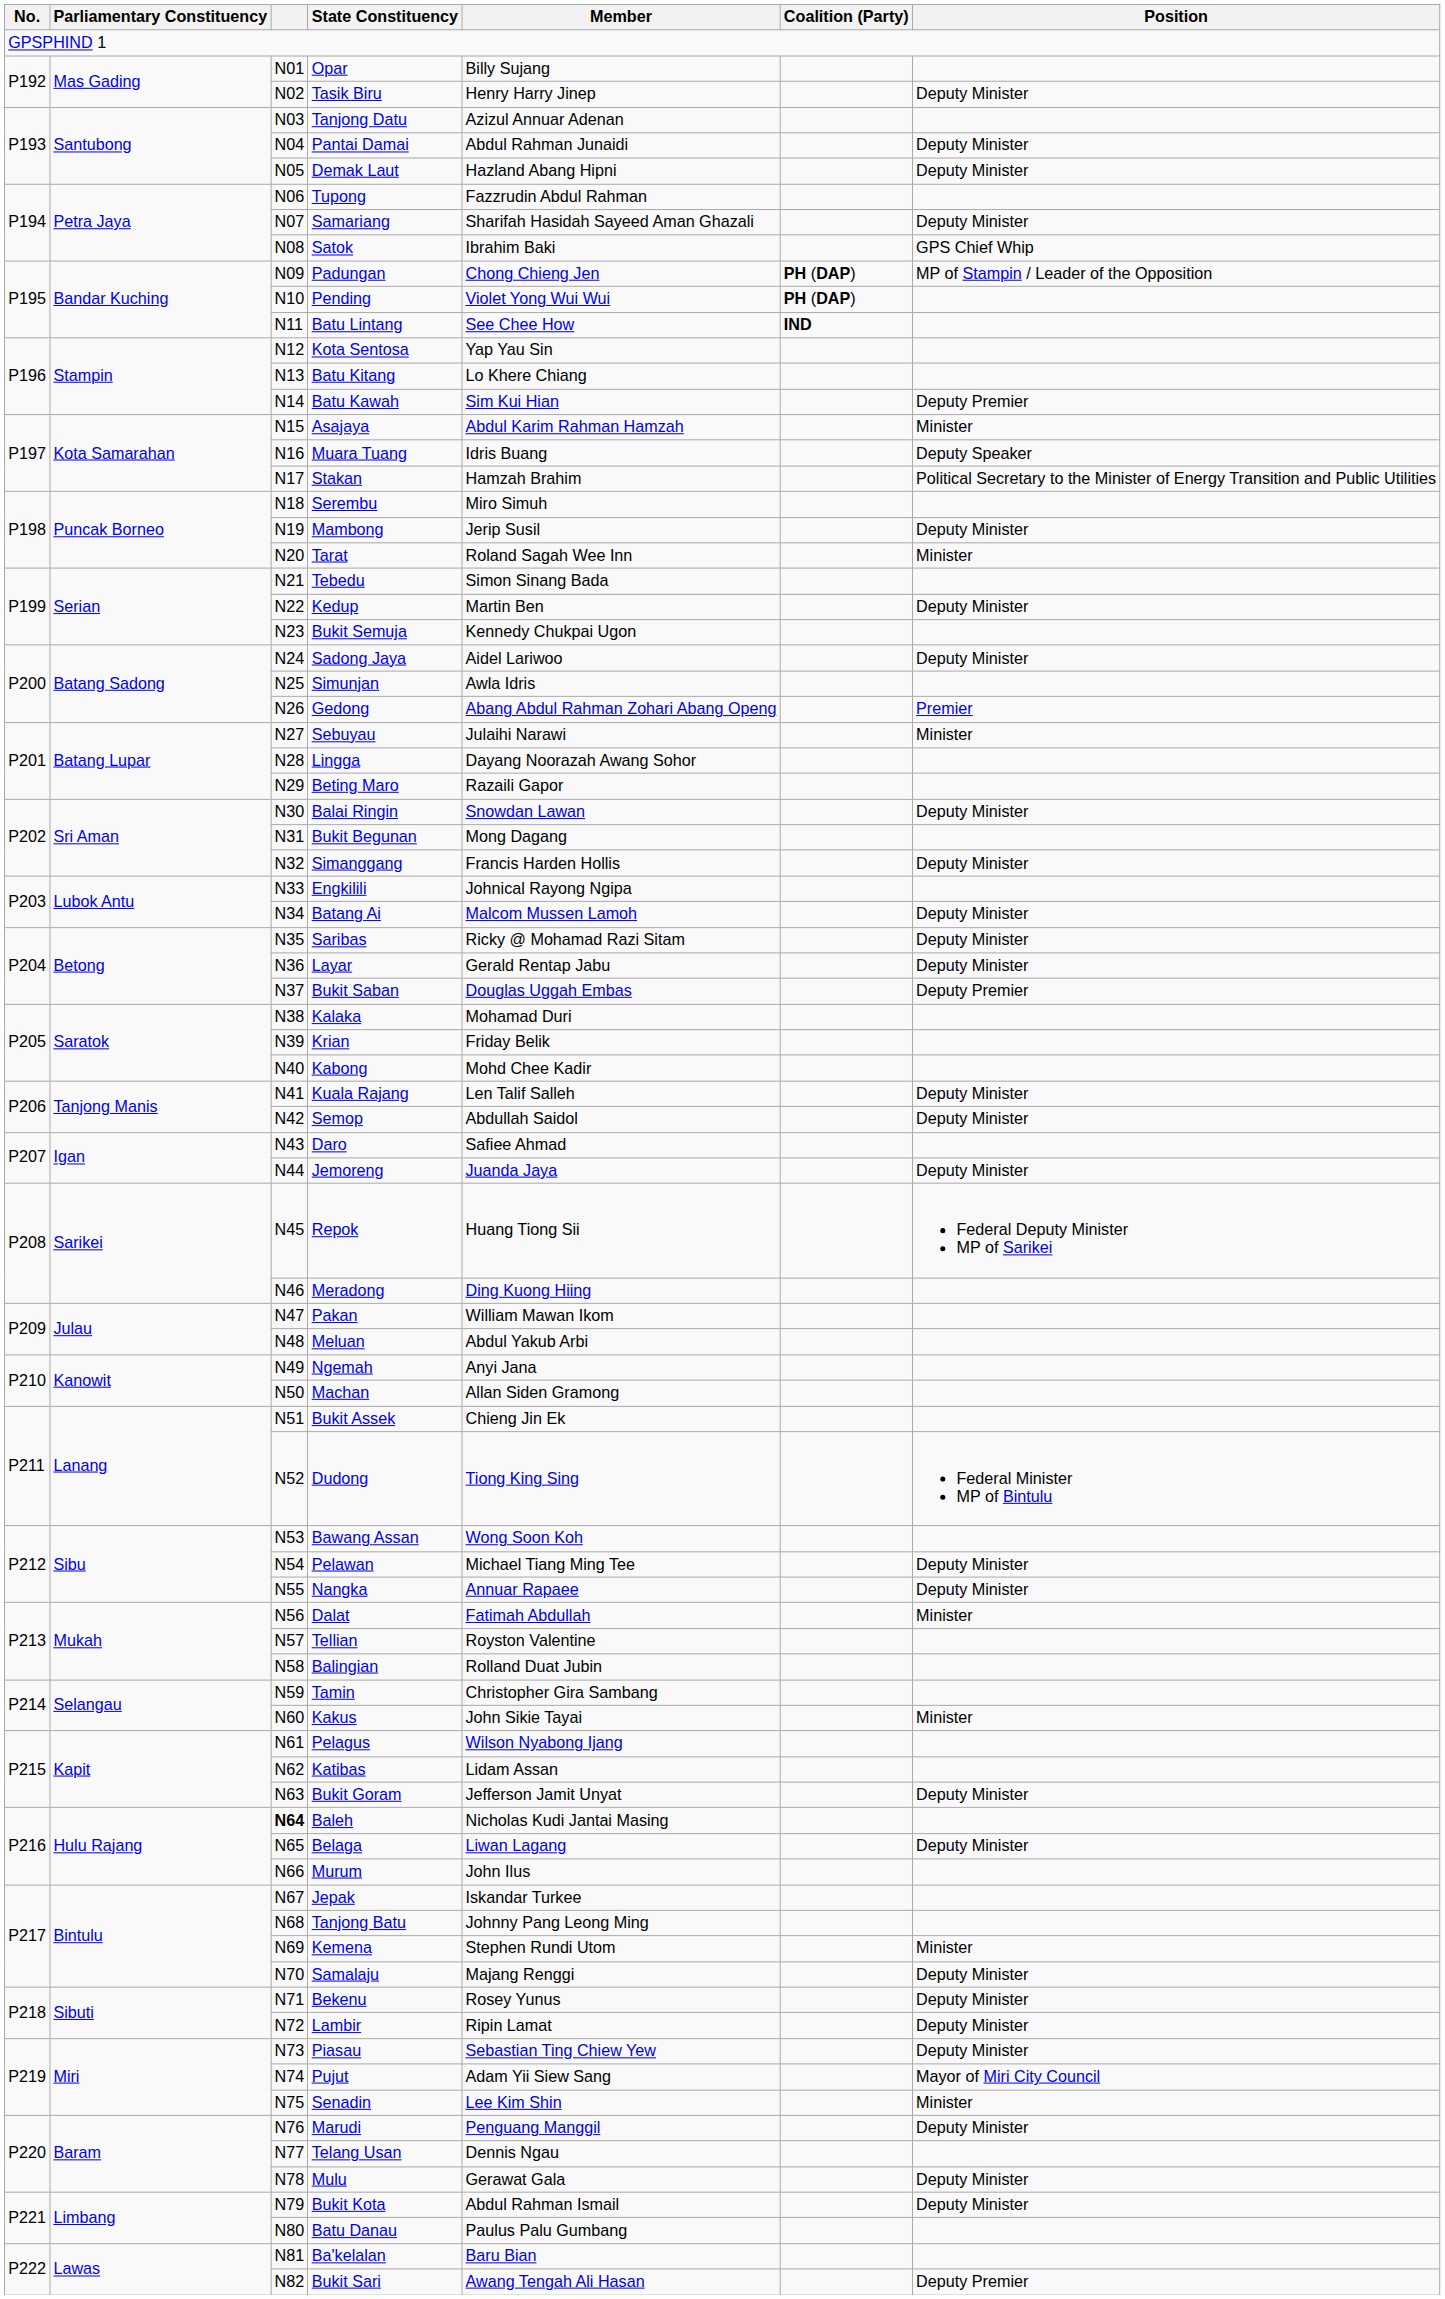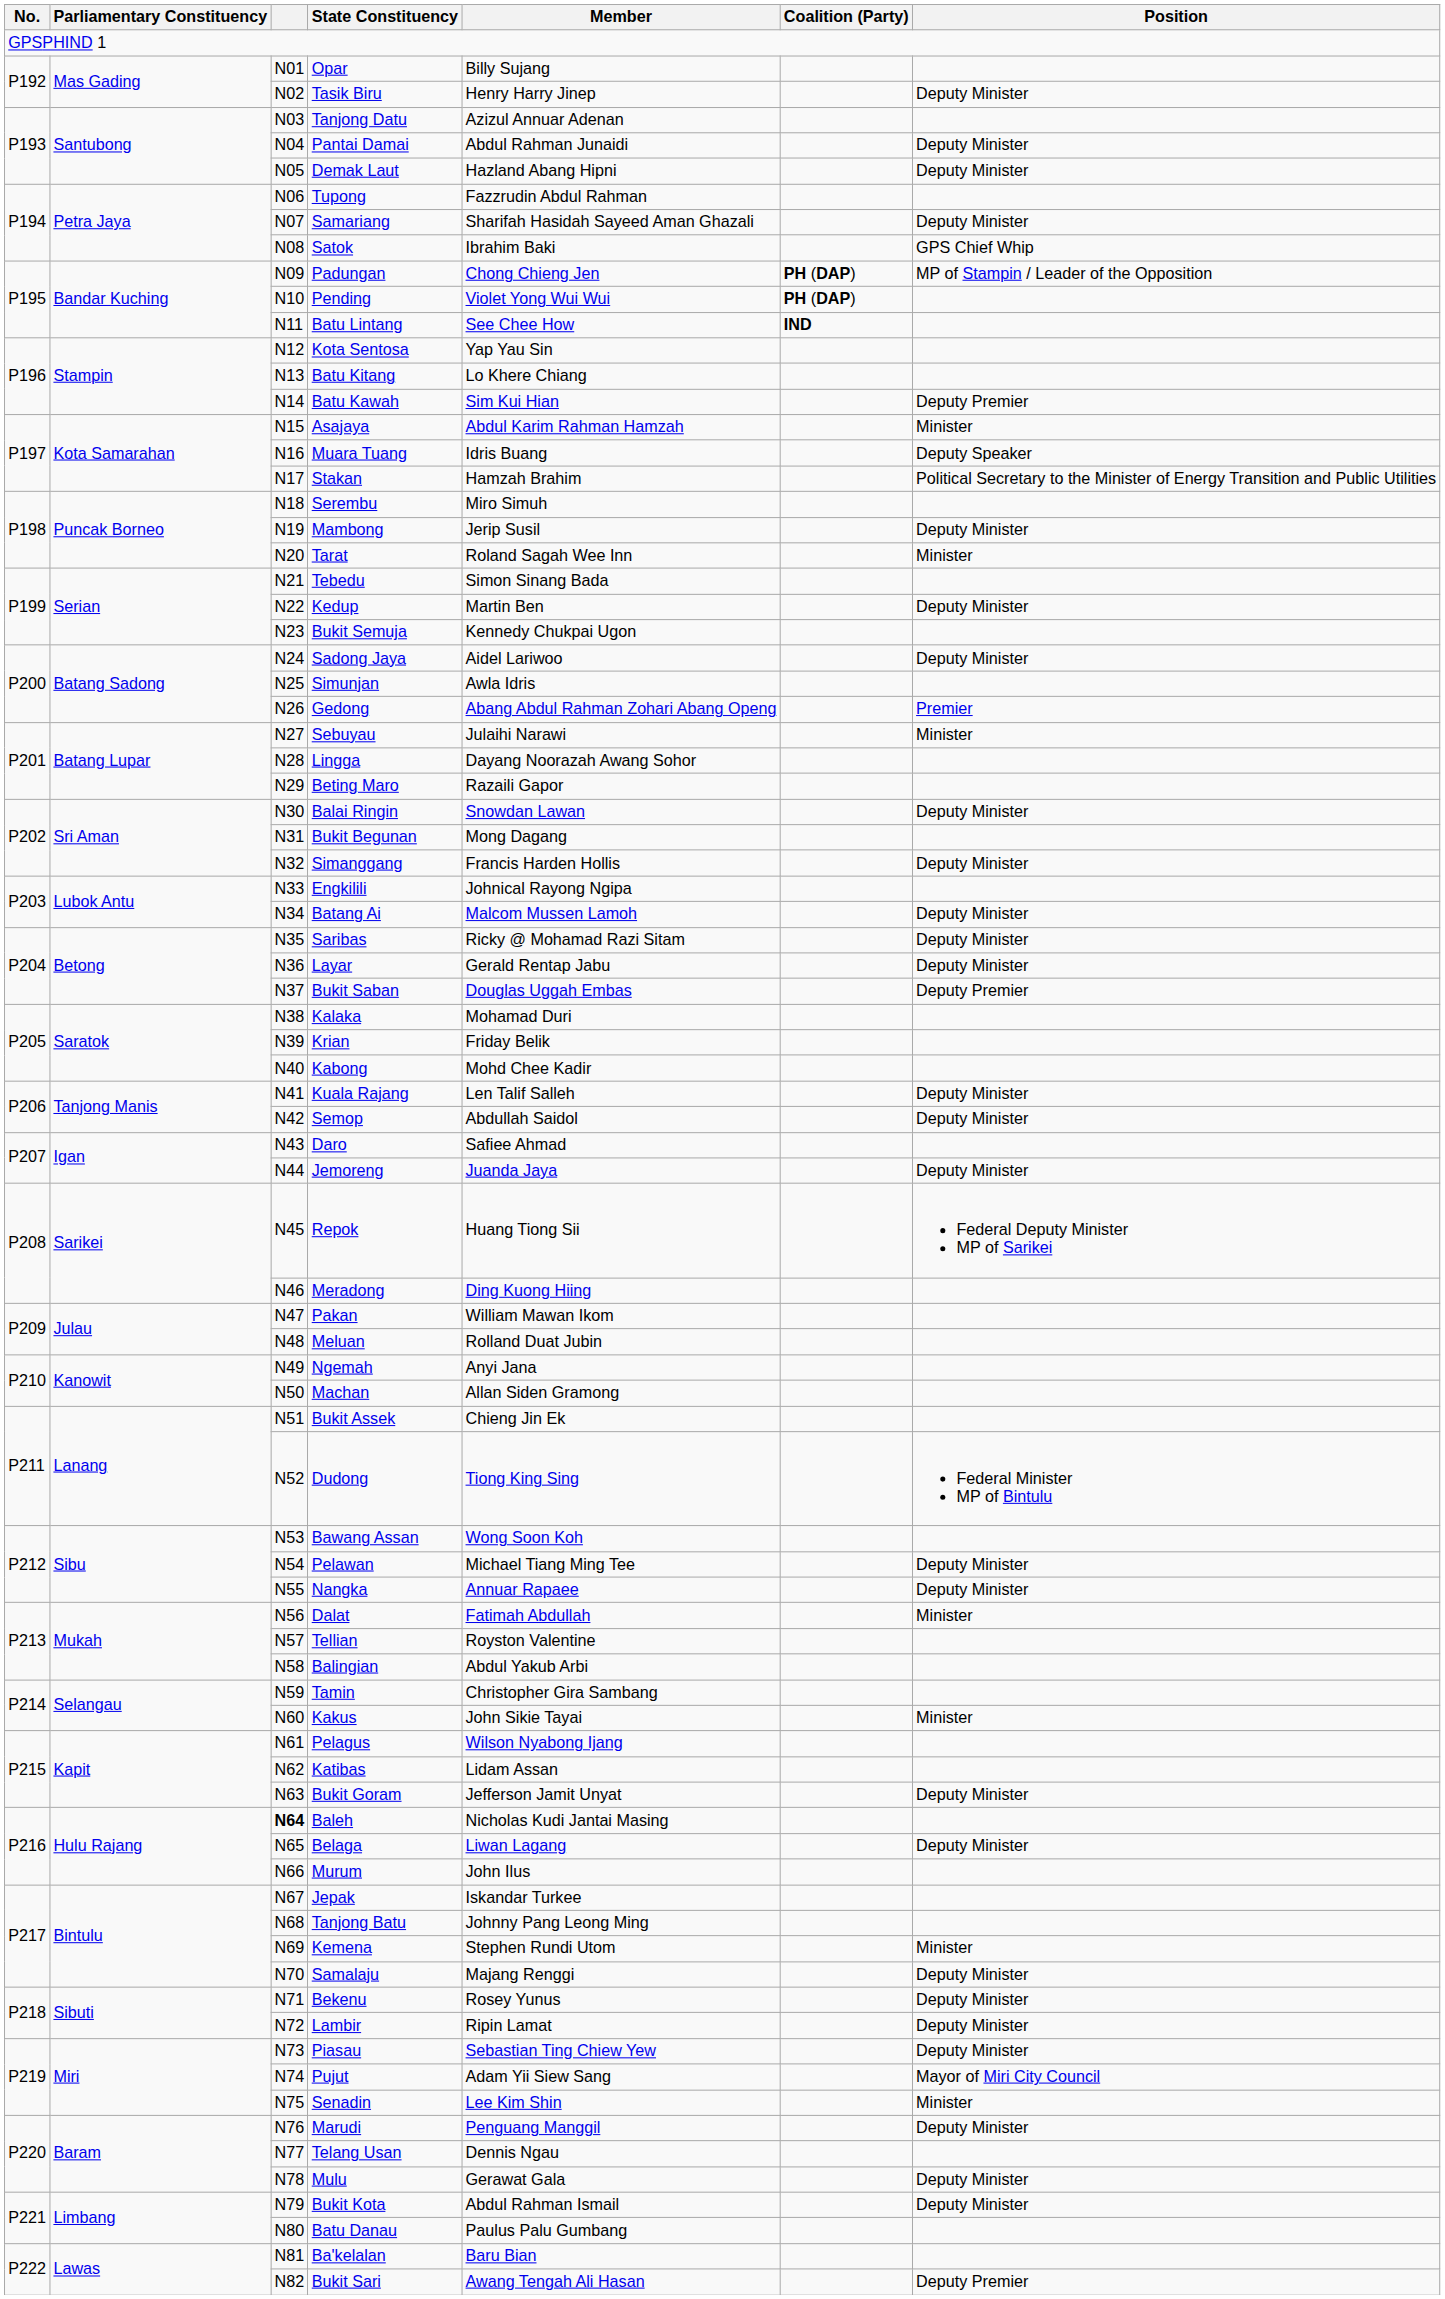Meluan | Member: Abdul Yakub Arbi -> Rolland Duat Jubin
Balingian | Member: Rolland Duat Jubin -> Abdul Yakub Arbi
